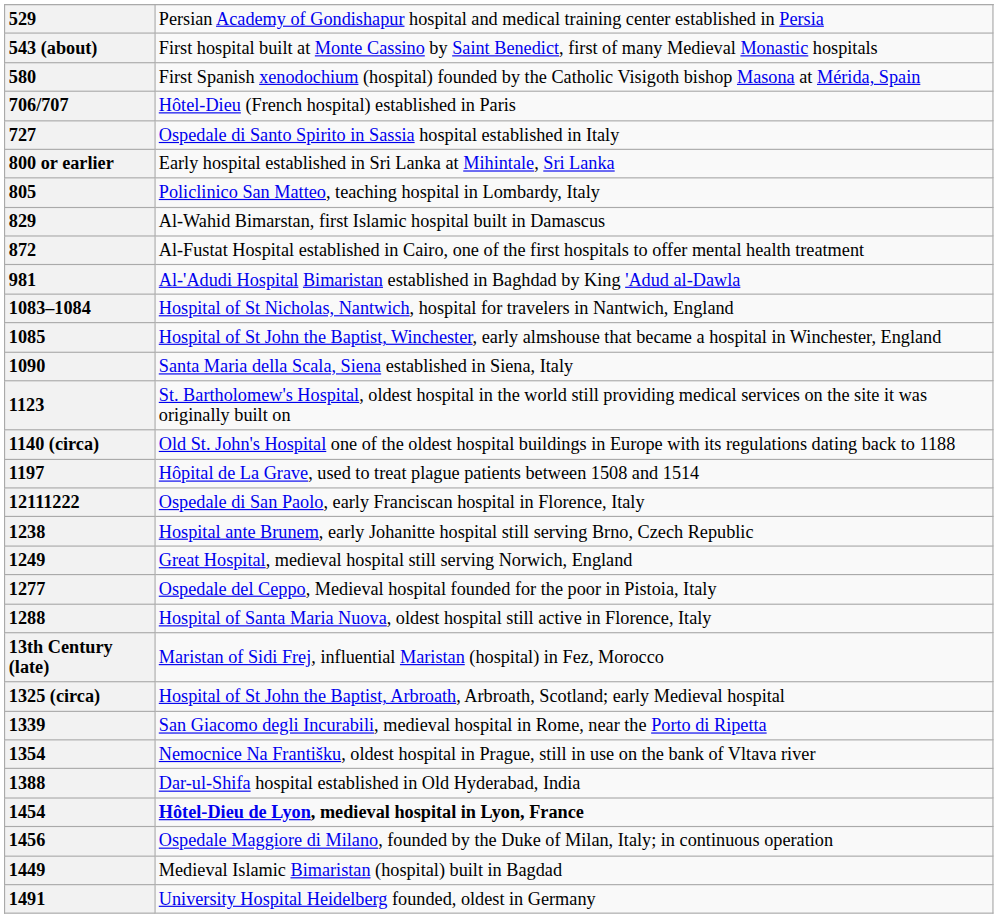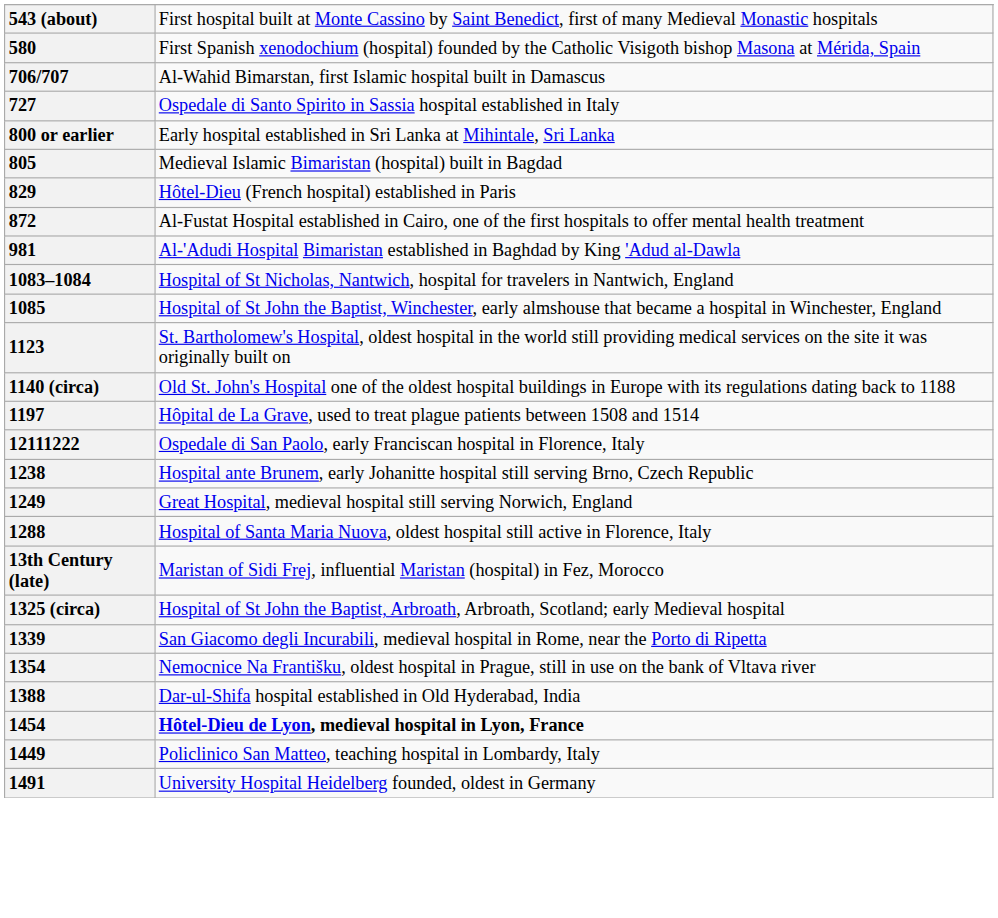- row: 529 | Persian Academy of Gondishapur hospital and medical training center established in Persia
706/707 | column 2: Hôtel-Dieu (French hospital) established in Paris -> Al-Wahid Bimarstan, first Islamic hospital built in Damascus
805 | column 2: Policlinico San Matteo, teaching hospital in Lombardy, Italy -> Medieval Islamic Bimaristan (hospital) built in Bagdad
829 | column 2: Al-Wahid Bimarstan, first Islamic hospital built in Damascus -> Hôtel-Dieu (French hospital) established in Paris
- row: 1090 | Santa Maria della Scala, Siena established in Siena, Italy
- row: 1277 | Ospedale del Ceppo, Medieval hospital founded for the poor in Pistoia, Italy
- row: 1456 | Ospedale Maggiore di Milano, founded by the Duke of Milan, Italy; in continuous operation
1449 | column 2: Medieval Islamic Bimaristan (hospital) built in Bagdad -> Policlinico San Matteo, teaching hospital in Lombardy, Italy
